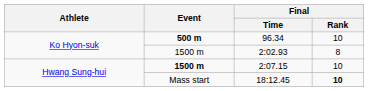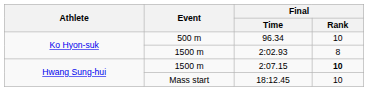96.34 | Event: bold -> normal
2:07.15 | Event: bold -> normal
2:07.15 | Final / Rank: normal -> bold
18:12.45 | Final / Rank: bold -> normal
